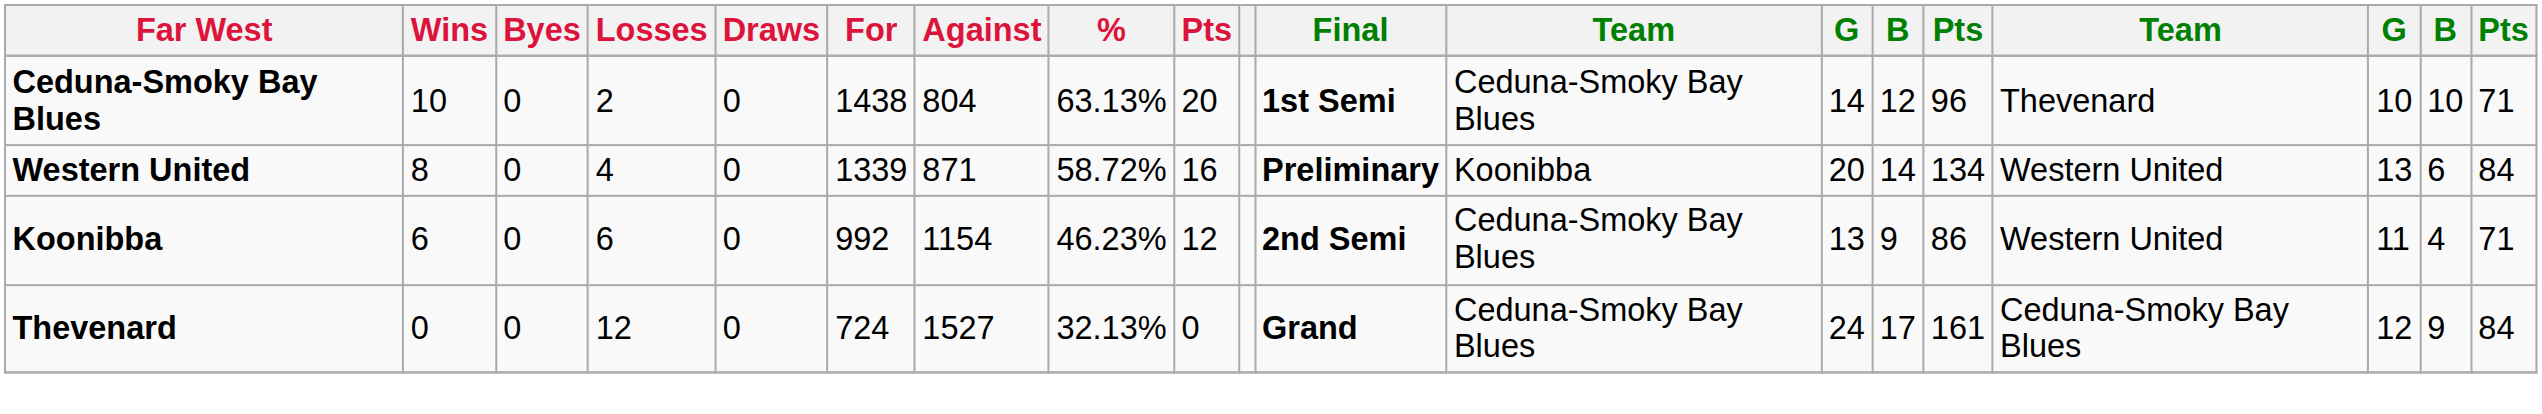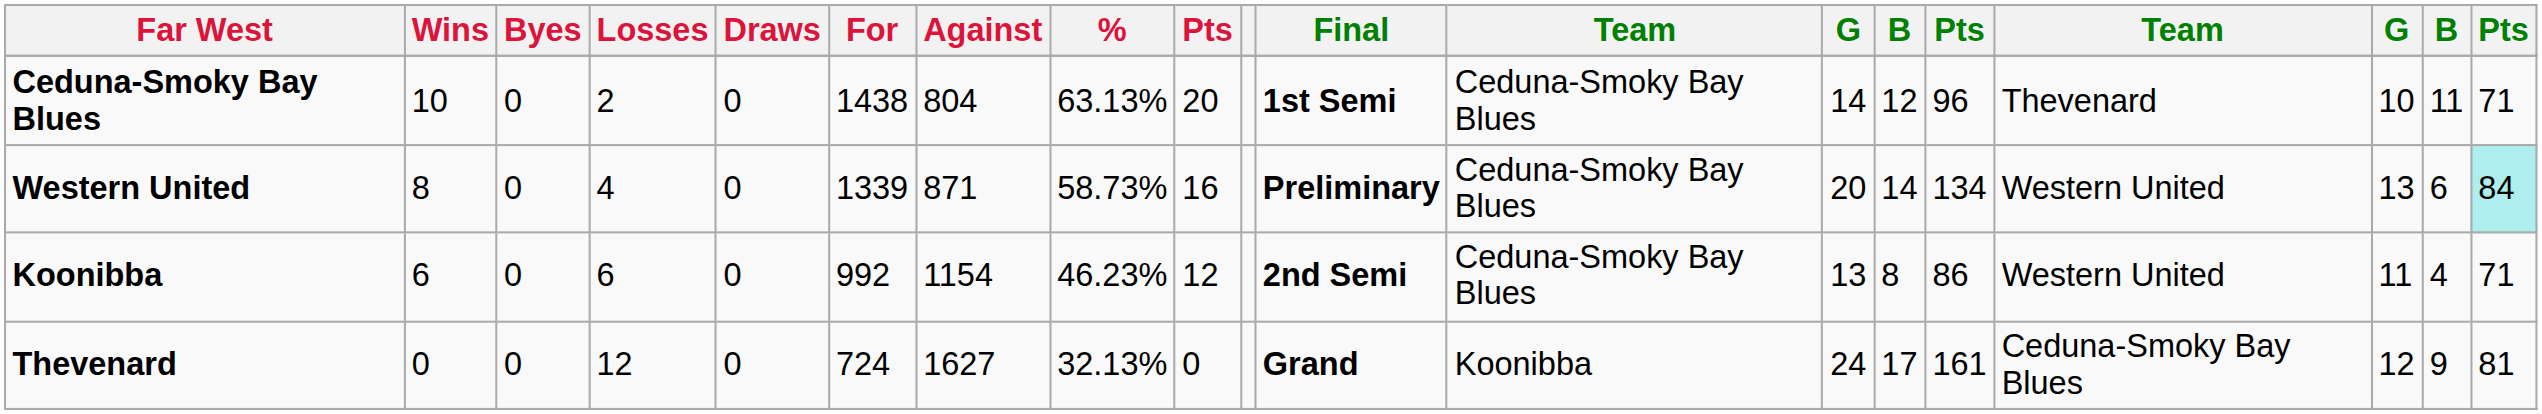row 2 | column 18: 10 -> 11
row 3 | %: 58.72% -> 58.73%
row 3 | column 12: Koonibba -> Ceduna-Smoky Bay Blues
row 3 | column 19: no background -> paleturquoise background
row 4 | column 14: 9 -> 8
row 5 | Against: 1527 -> 1627
row 5 | column 12: Ceduna-Smoky Bay Blues -> Koonibba
row 5 | column 19: 84 -> 81
